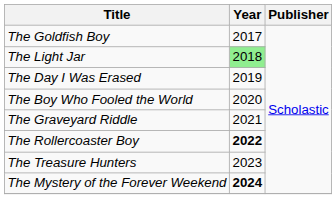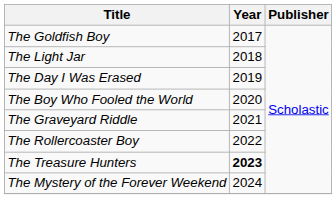The Light Jar | Year: lightgreen background -> no background
The Rollercoaster Boy | Year: bold -> normal
The Treasure Hunters | Year: normal -> bold
The Mystery of the Forever Weekend | Year: bold -> normal
